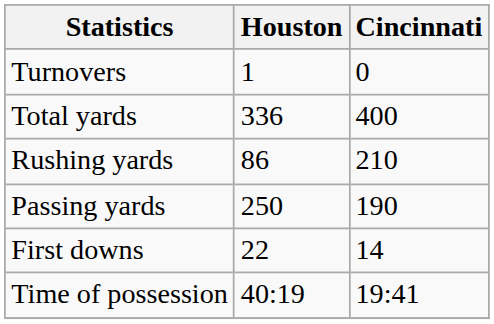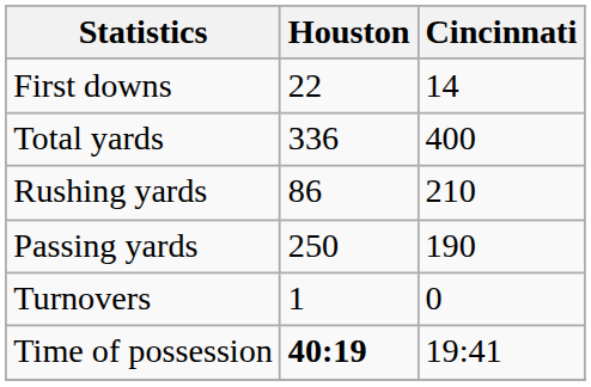rows swapped: First downs <-> Turnovers
Time of possession | Houston: normal -> bold
